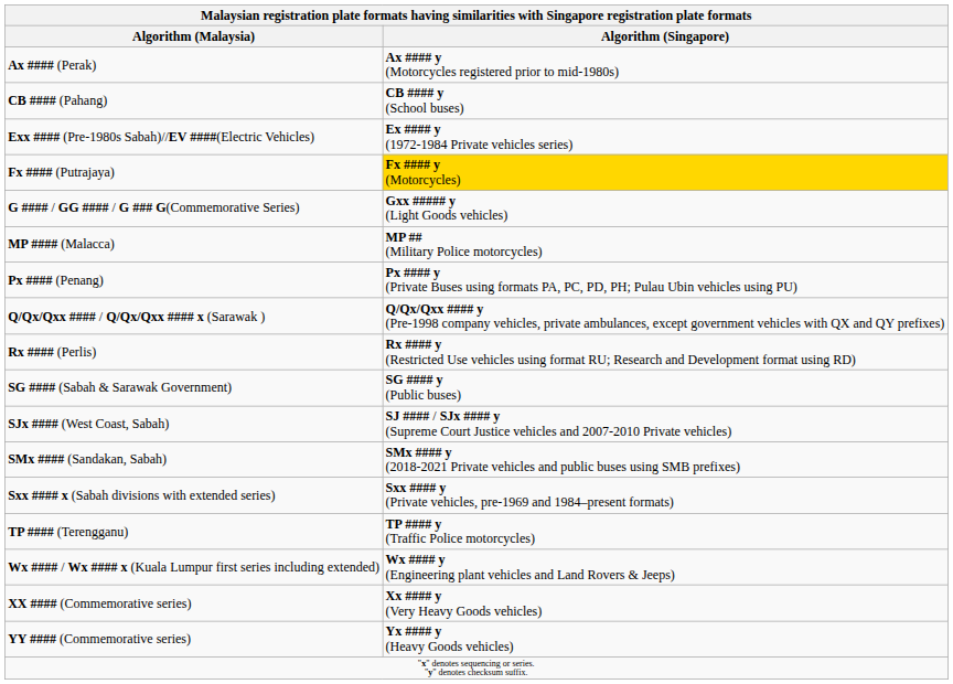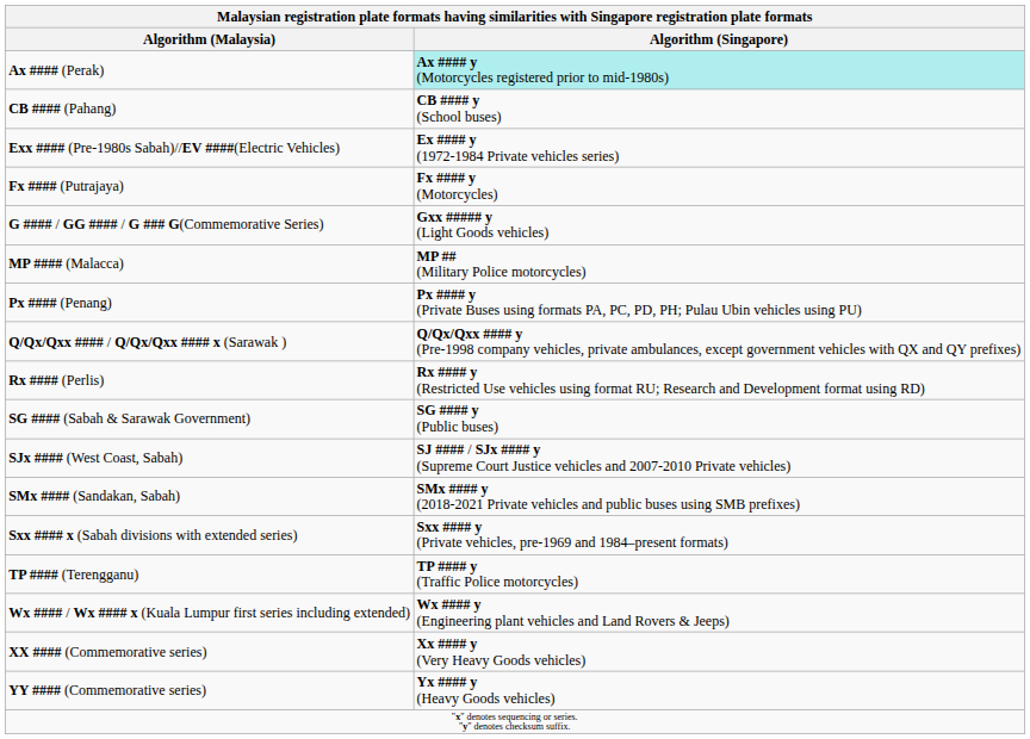Ax #### (Perak) | column 2: no background -> paleturquoise background
Fx #### (Putrajaya) | column 2: gold background -> no background
